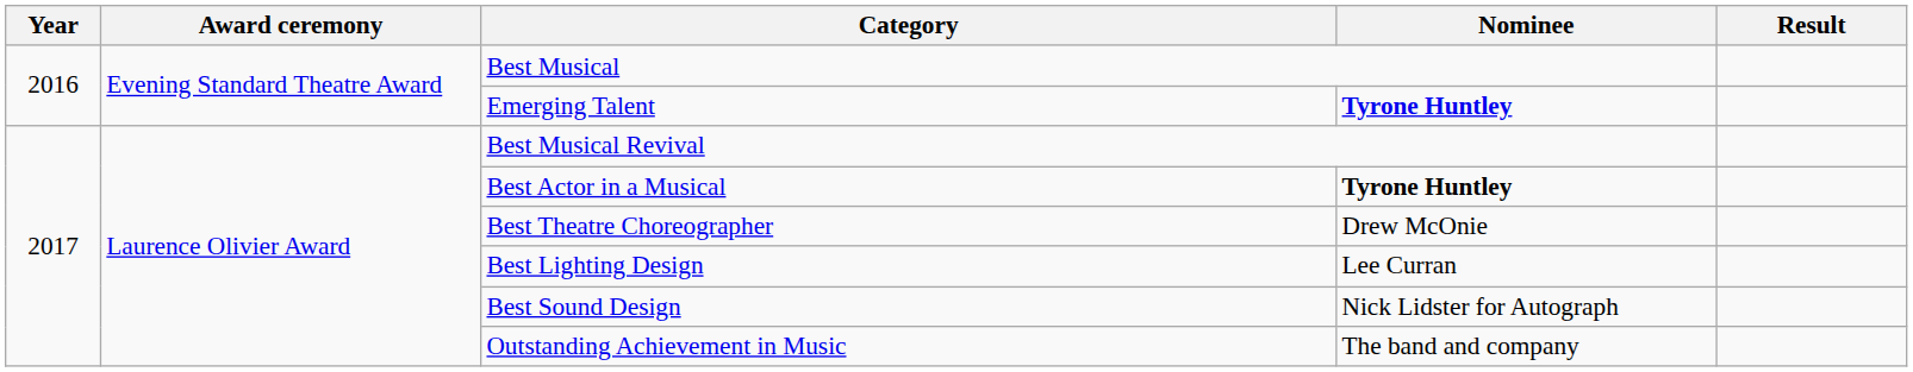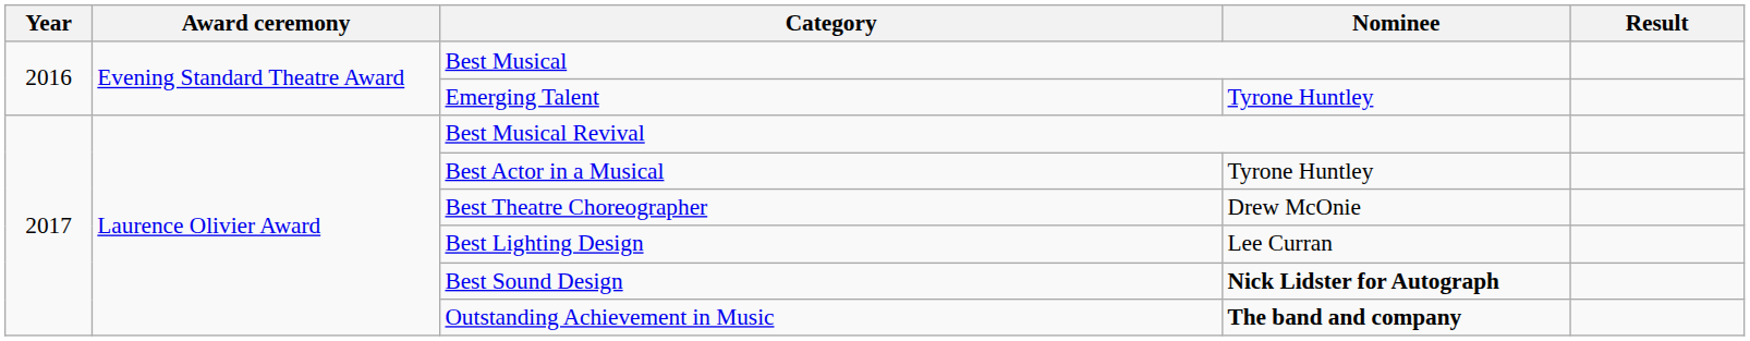Emerging Talent | Nominee: bold -> normal
Best Actor in a Musical | Nominee: bold -> normal
Best Sound Design | Nominee: normal -> bold
Outstanding Achievement in Music | Nominee: normal -> bold
